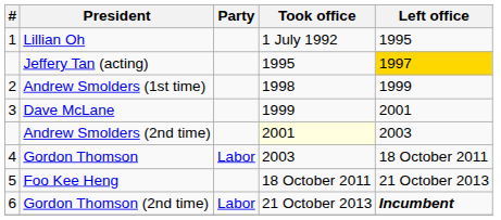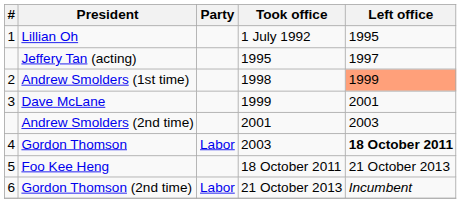Jeffery Tan (acting) | Left office: gold background -> no background
Andrew Smolders (1st time) | Left office: no background -> lightsalmon background
Andrew Smolders (2nd time) | Took office: lightyellow background -> no background
Gordon Thomson | Left office: normal -> bold
Gordon Thomson (2nd time) | Left office: bold -> normal
